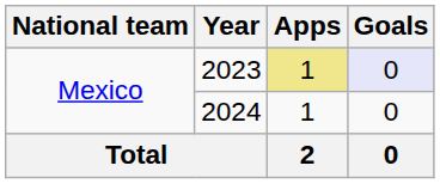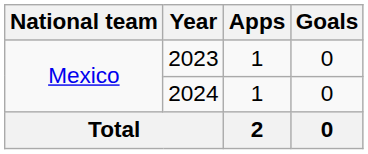2023 | Apps: khaki background -> no background
2023 | Goals: lavender background -> no background
